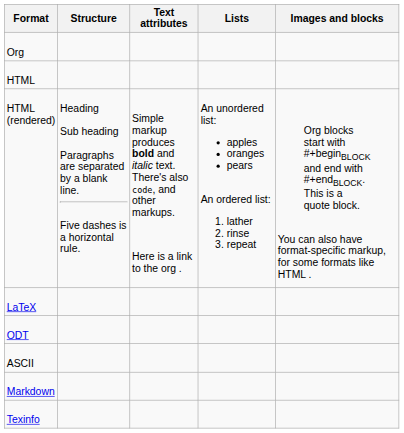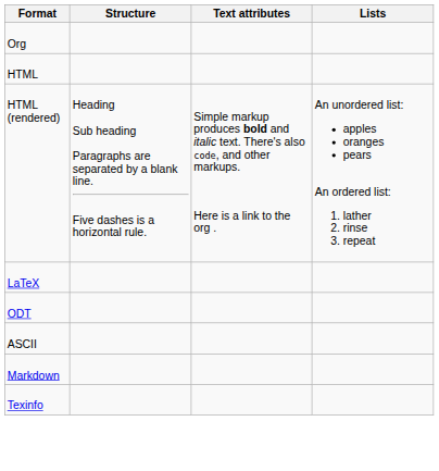- column: Images and blocks | Org blocks start with #+beginBLOCK and end with #+endBLOCK. This is a quote block. You can also have format-specific markup, for some formats like HTML .
